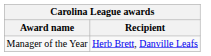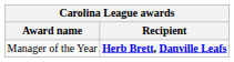Manager of the Year | Recipient: normal -> bold
